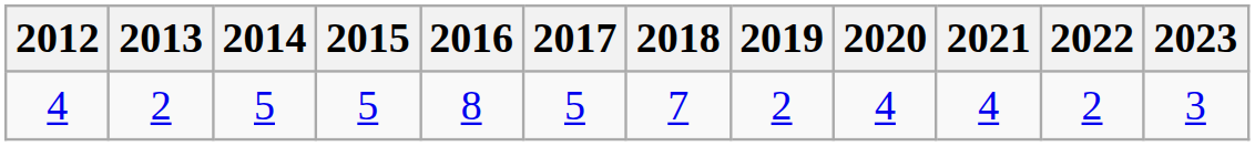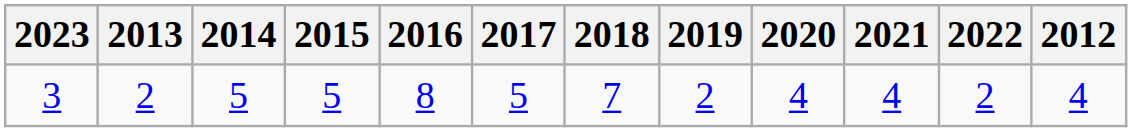columns swapped: 2012 <-> 2023
